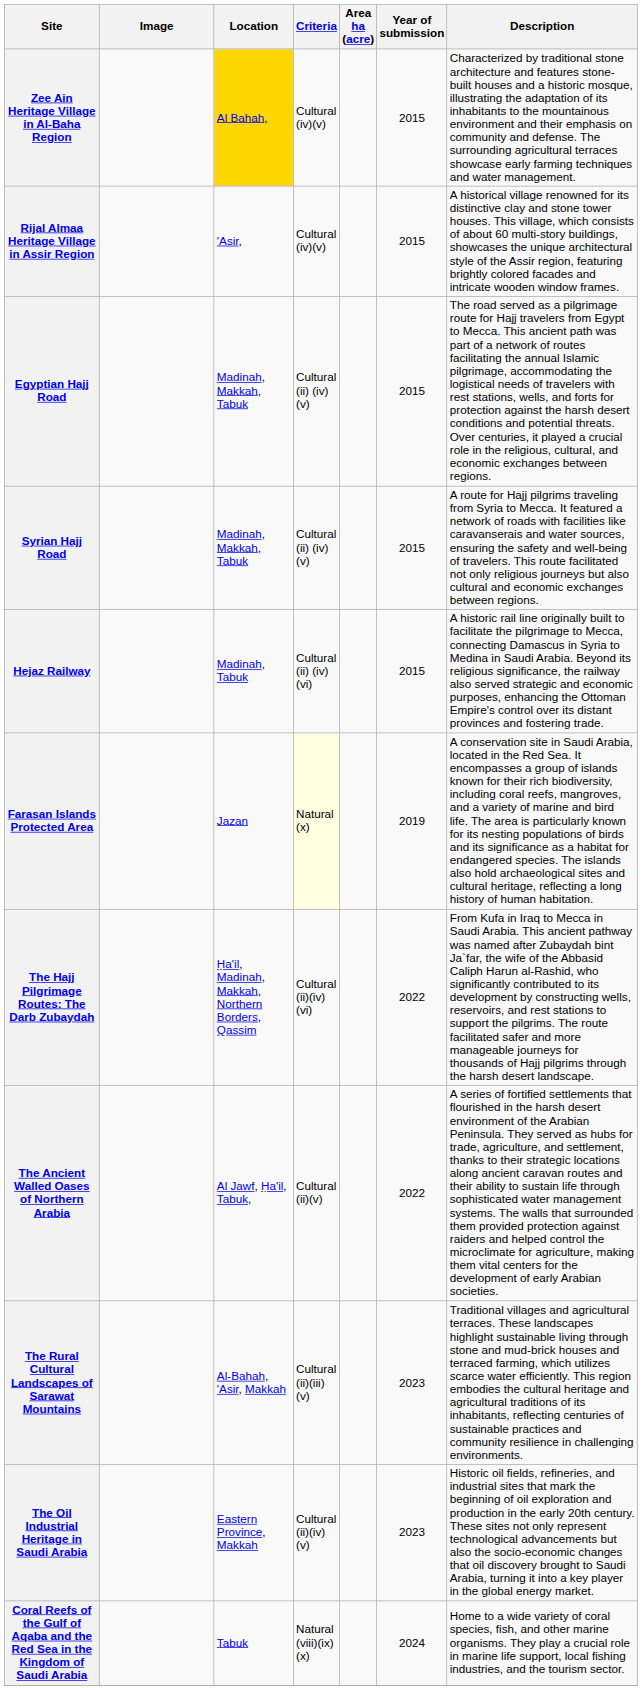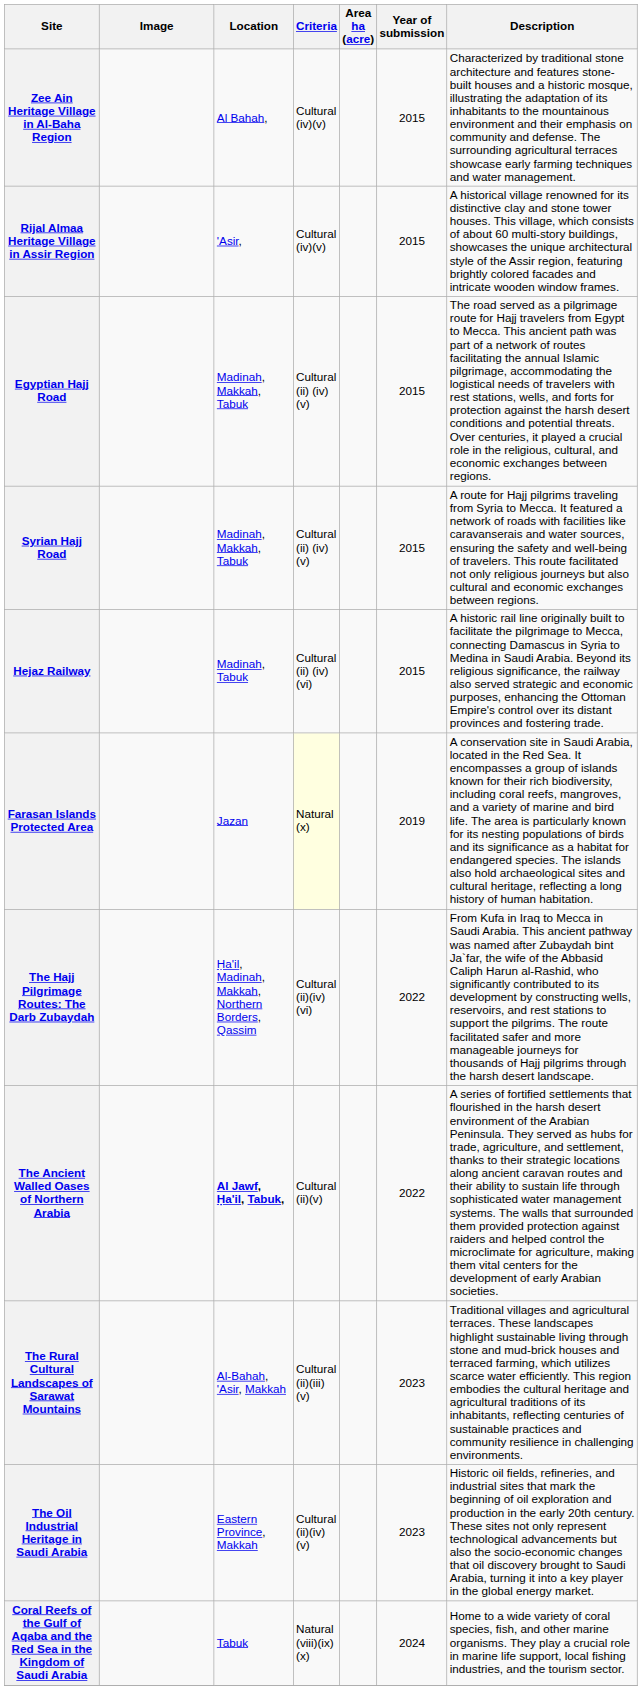Zee Ain Heritage Village in Al-Baha Region | Location: gold background -> no background
The Ancient Walled Oases of Northern Arabia | Location: normal -> bold
